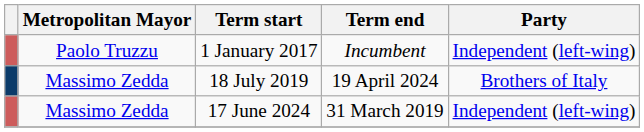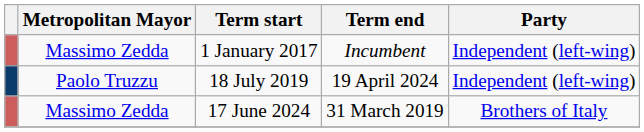1 January 2017 | Metropolitan Mayor: Paolo Truzzu -> Massimo Zedda
18 July 2019 | Metropolitan Mayor: Massimo Zedda -> Paolo Truzzu
18 July 2019 | Party: Brothers of Italy -> Independent (left-wing)
17 June 2024 | Party: Independent (left-wing) -> Brothers of Italy
